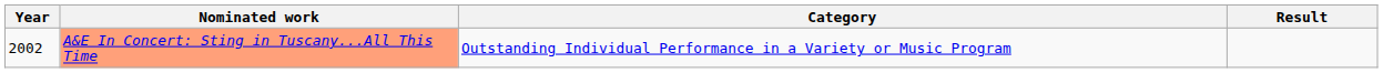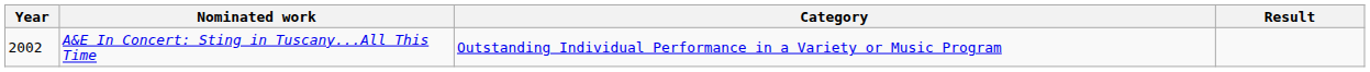row 2 | Nominated work: lightsalmon background -> no background
